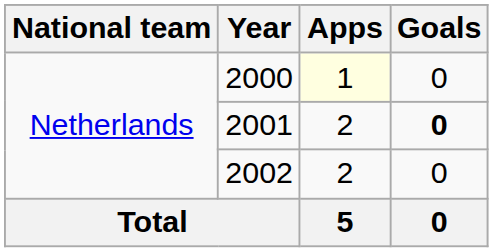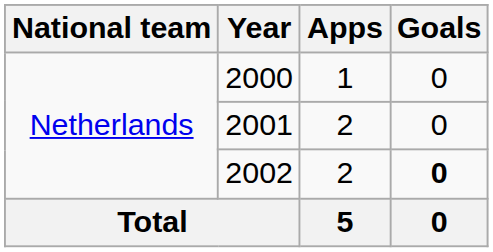2000 | Apps: lightyellow background -> no background
2001 | Goals: bold -> normal
2002 | Goals: normal -> bold
